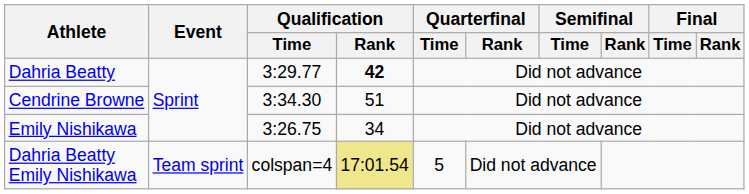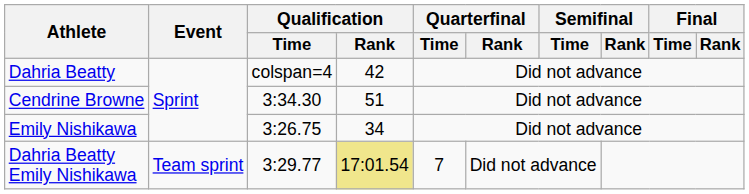Dahria Beatty | Qualification / Time: 3:29.77 -> colspan=4
Dahria Beatty | Qualification / Rank: bold -> normal
Dahria Beatty Emily Nishikawa | Qualification / Time: colspan=4 -> 3:29.77
Dahria Beatty Emily Nishikawa | Quarterfinal / Time: 5 -> 7
